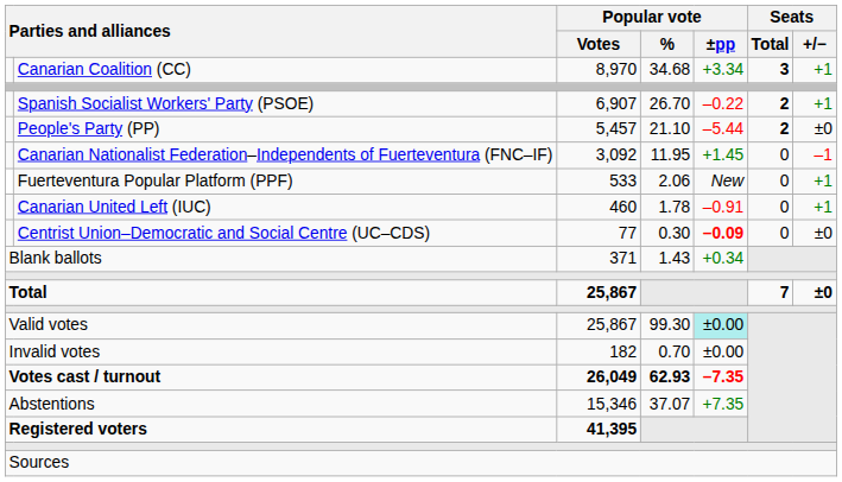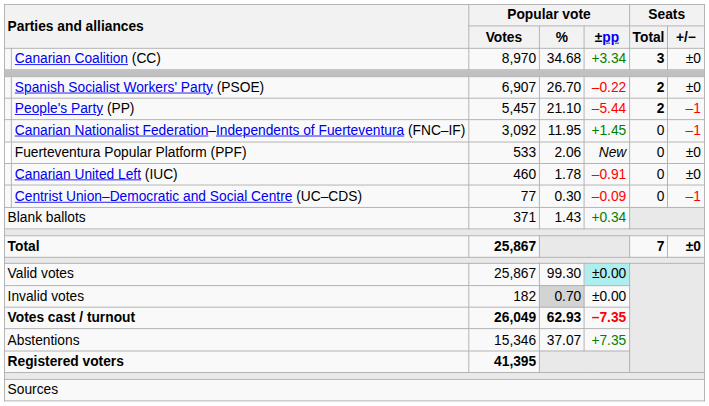Canarian Coalition (CC) | Seats / +/−: +1 -> ±0
Spanish Socialist Workers' Party (PSOE) | Seats / +/−: +1 -> ±0
People's Party (PP) | Seats / +/−: ±0 -> –1
Fuerteventura Popular Platform (PPF) | Seats / +/−: +1 -> ±0
Canarian United Left (IUC) | Seats / +/−: +1 -> ±0
Centrist Union–Democratic and Social Centre (UC–CDS) | Popular vote / ±pp: bold -> normal
Centrist Union–Democratic and Social Centre (UC–CDS) | Seats / +/−: ±0 -> –1
Invalid votes | Popular vote / %: no background -> lightgrey background
